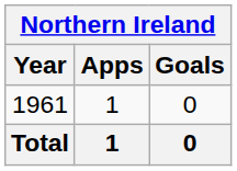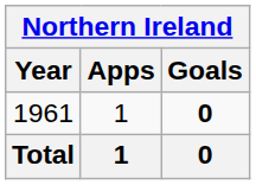1961 | Goals: normal -> bold
